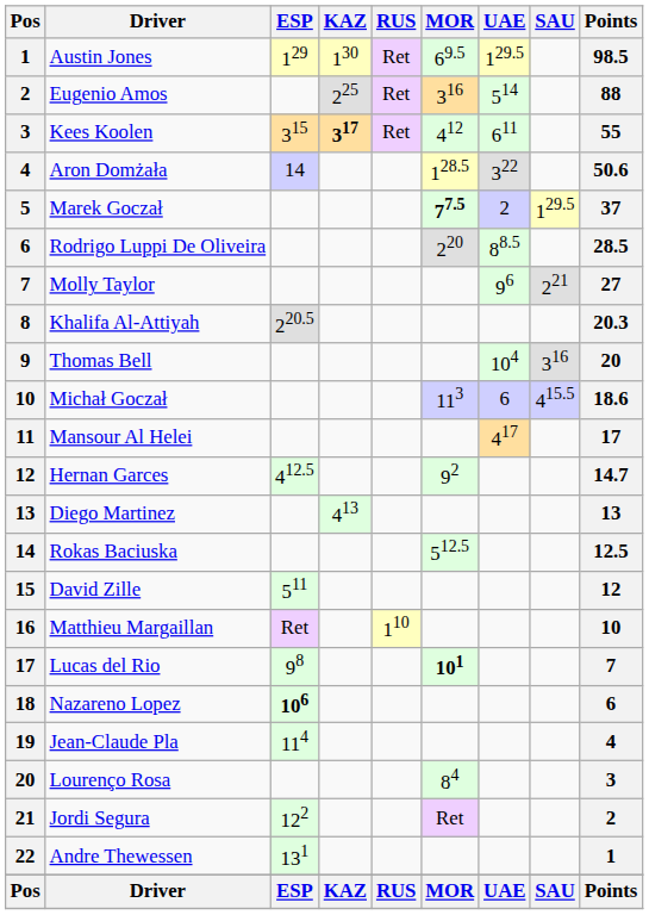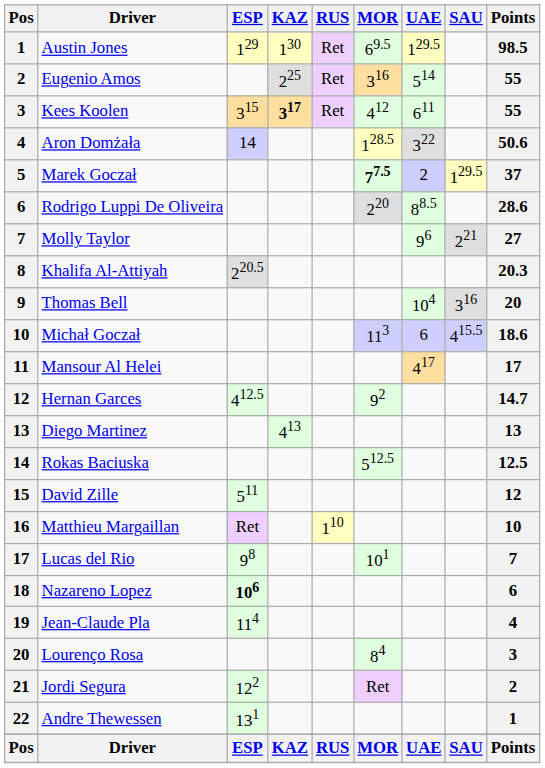Eugenio Amos | Points: 88 -> 55
Rodrigo Luppi De Oliveira | Points: 28.5 -> 28.6
Lucas del Rio | MOR: bold -> normal
